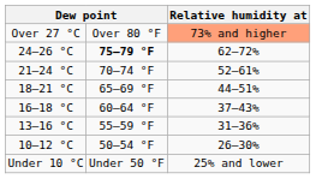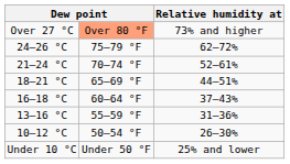Over 27 °C | column 2: no background -> lightsalmon background
Over 27 °C | Relative humidity at: lightsalmon background -> no background
24–26 °C | column 2: bold -> normal
